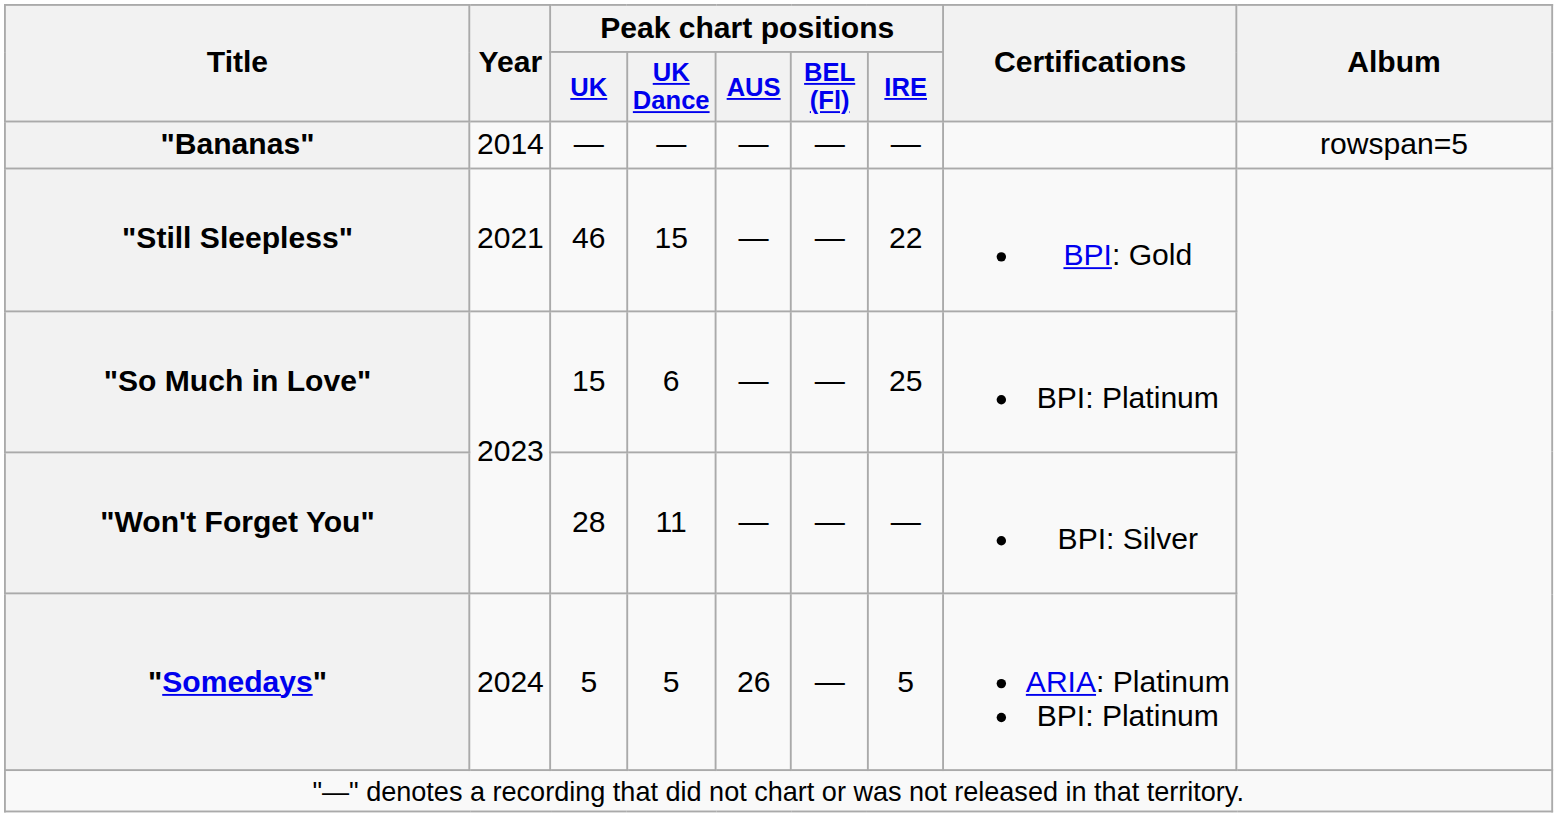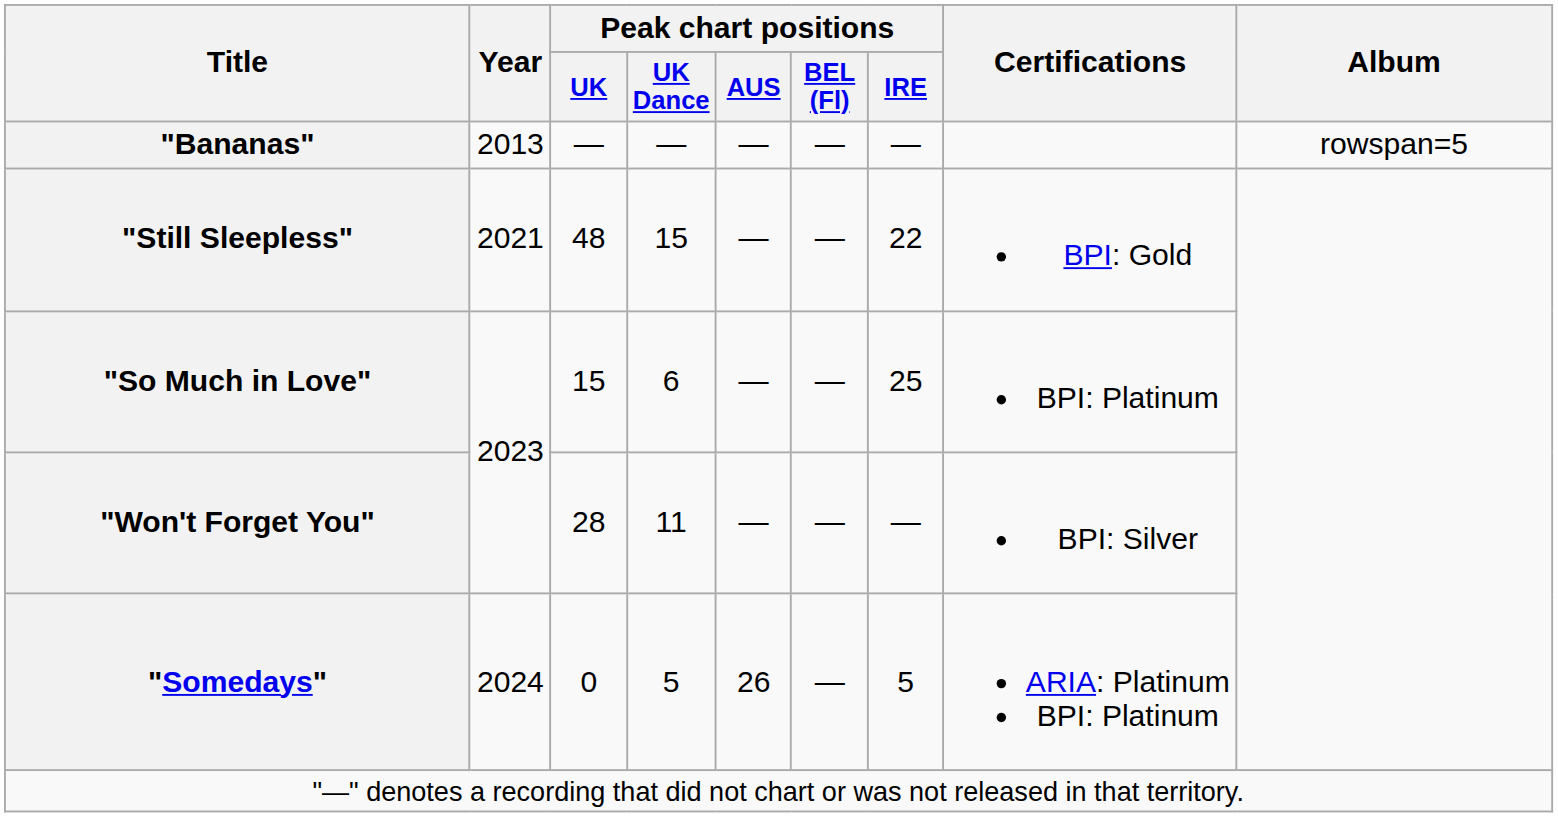"Bananas" | Year: 2014 -> 2013
"Still Sleepless" | Peak chart positions / UK: 46 -> 48
"Somedays" | Peak chart positions / UK: 5 -> 0
